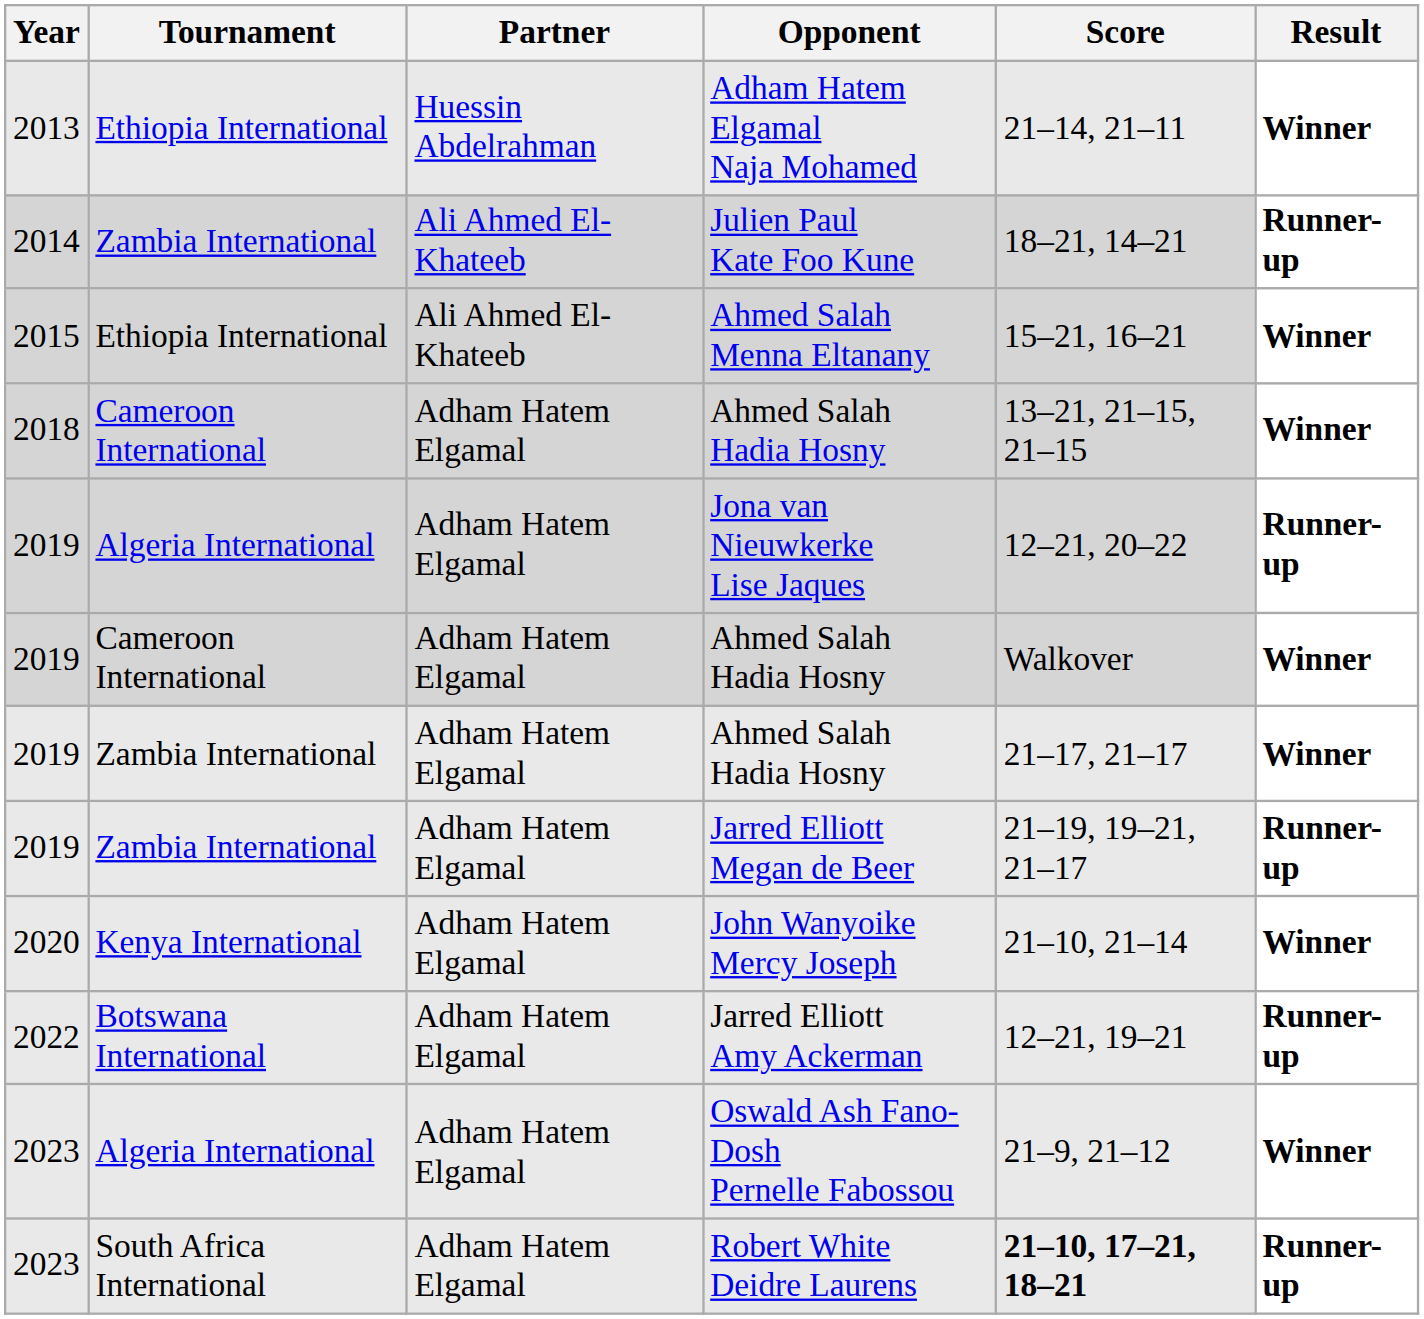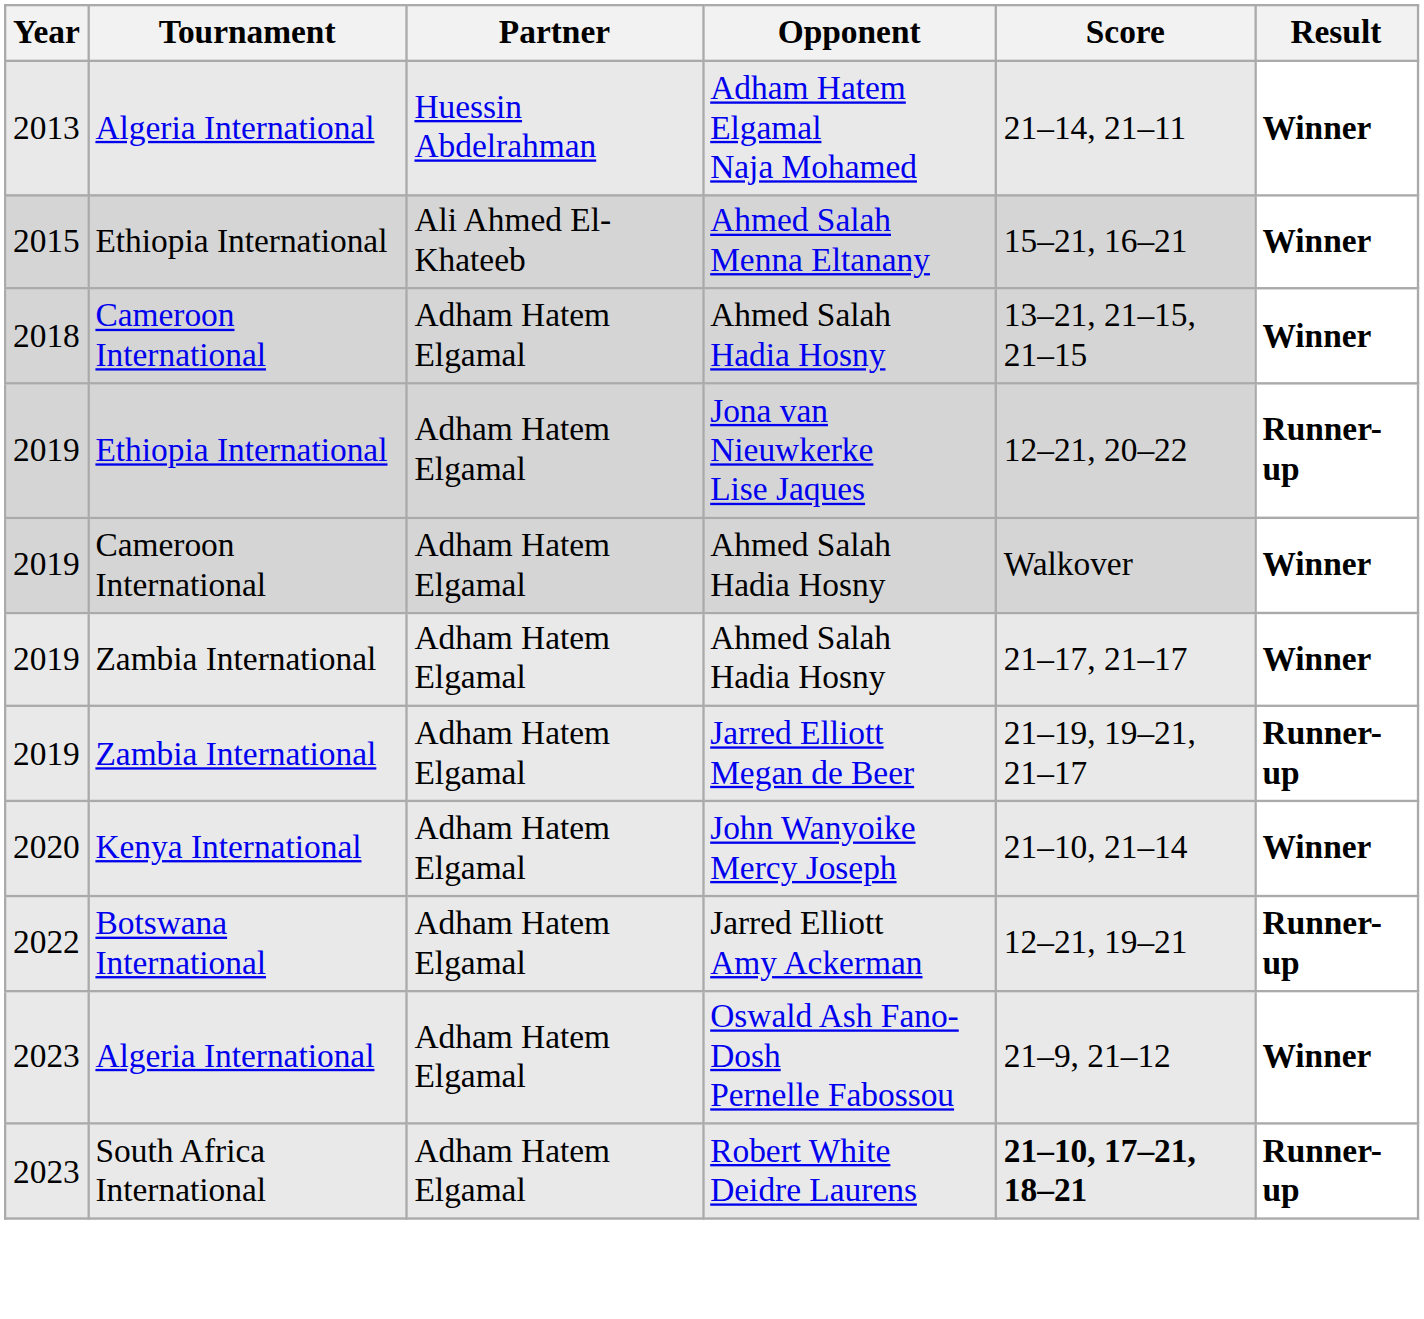Adham Hatem Elgamal Naja Mohamed | Tournament: Ethiopia International -> Algeria International
- row: 2014 | Zambia International | Ali Ahmed El-Khateeb | Julien Paul Kate Foo Kune | 18–21, 14–21 | Runner-up
Jona van Nieuwkerke Lise Jaques | Tournament: Algeria International -> Ethiopia International
